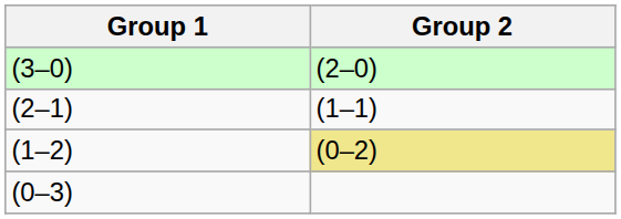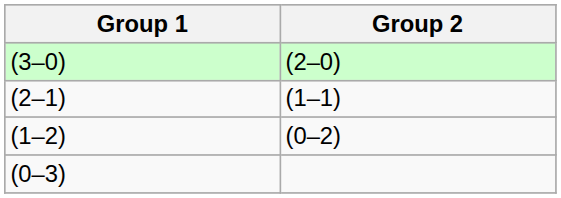(1–2) | Group 2: khaki background -> no background
